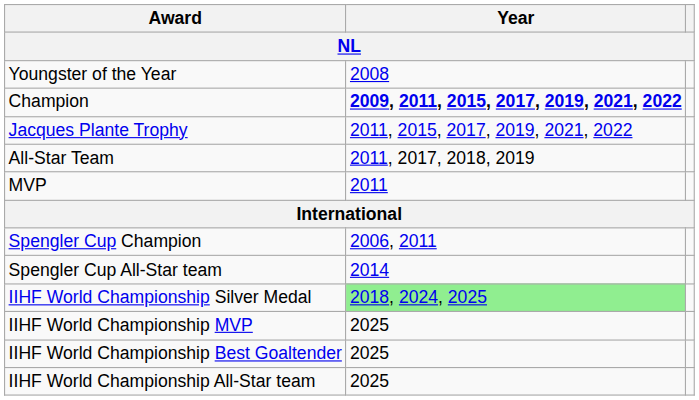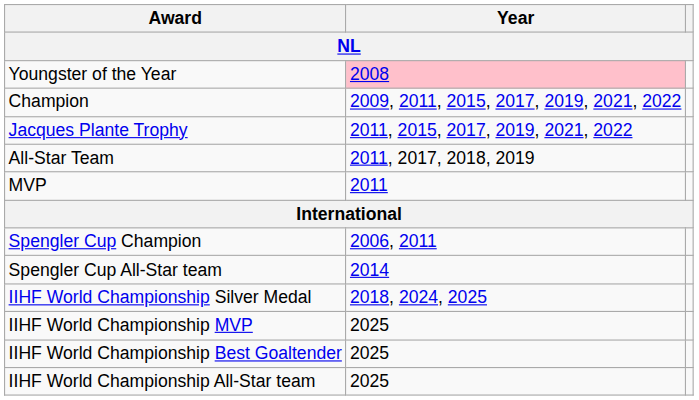Youngster of the Year | Year: no background -> pink background
Champion | Year: bold -> normal
IIHF World Championship Silver Medal | Year: lightgreen background -> no background
